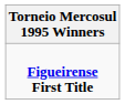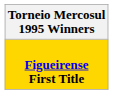row 2 | column 1: no background -> gold background
